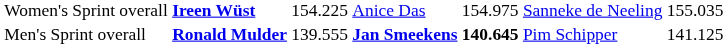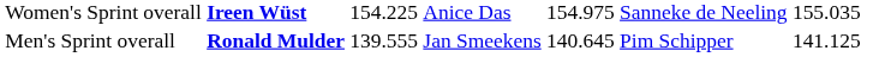row 2 | column 4: bold -> normal
row 2 | column 5: bold -> normal
